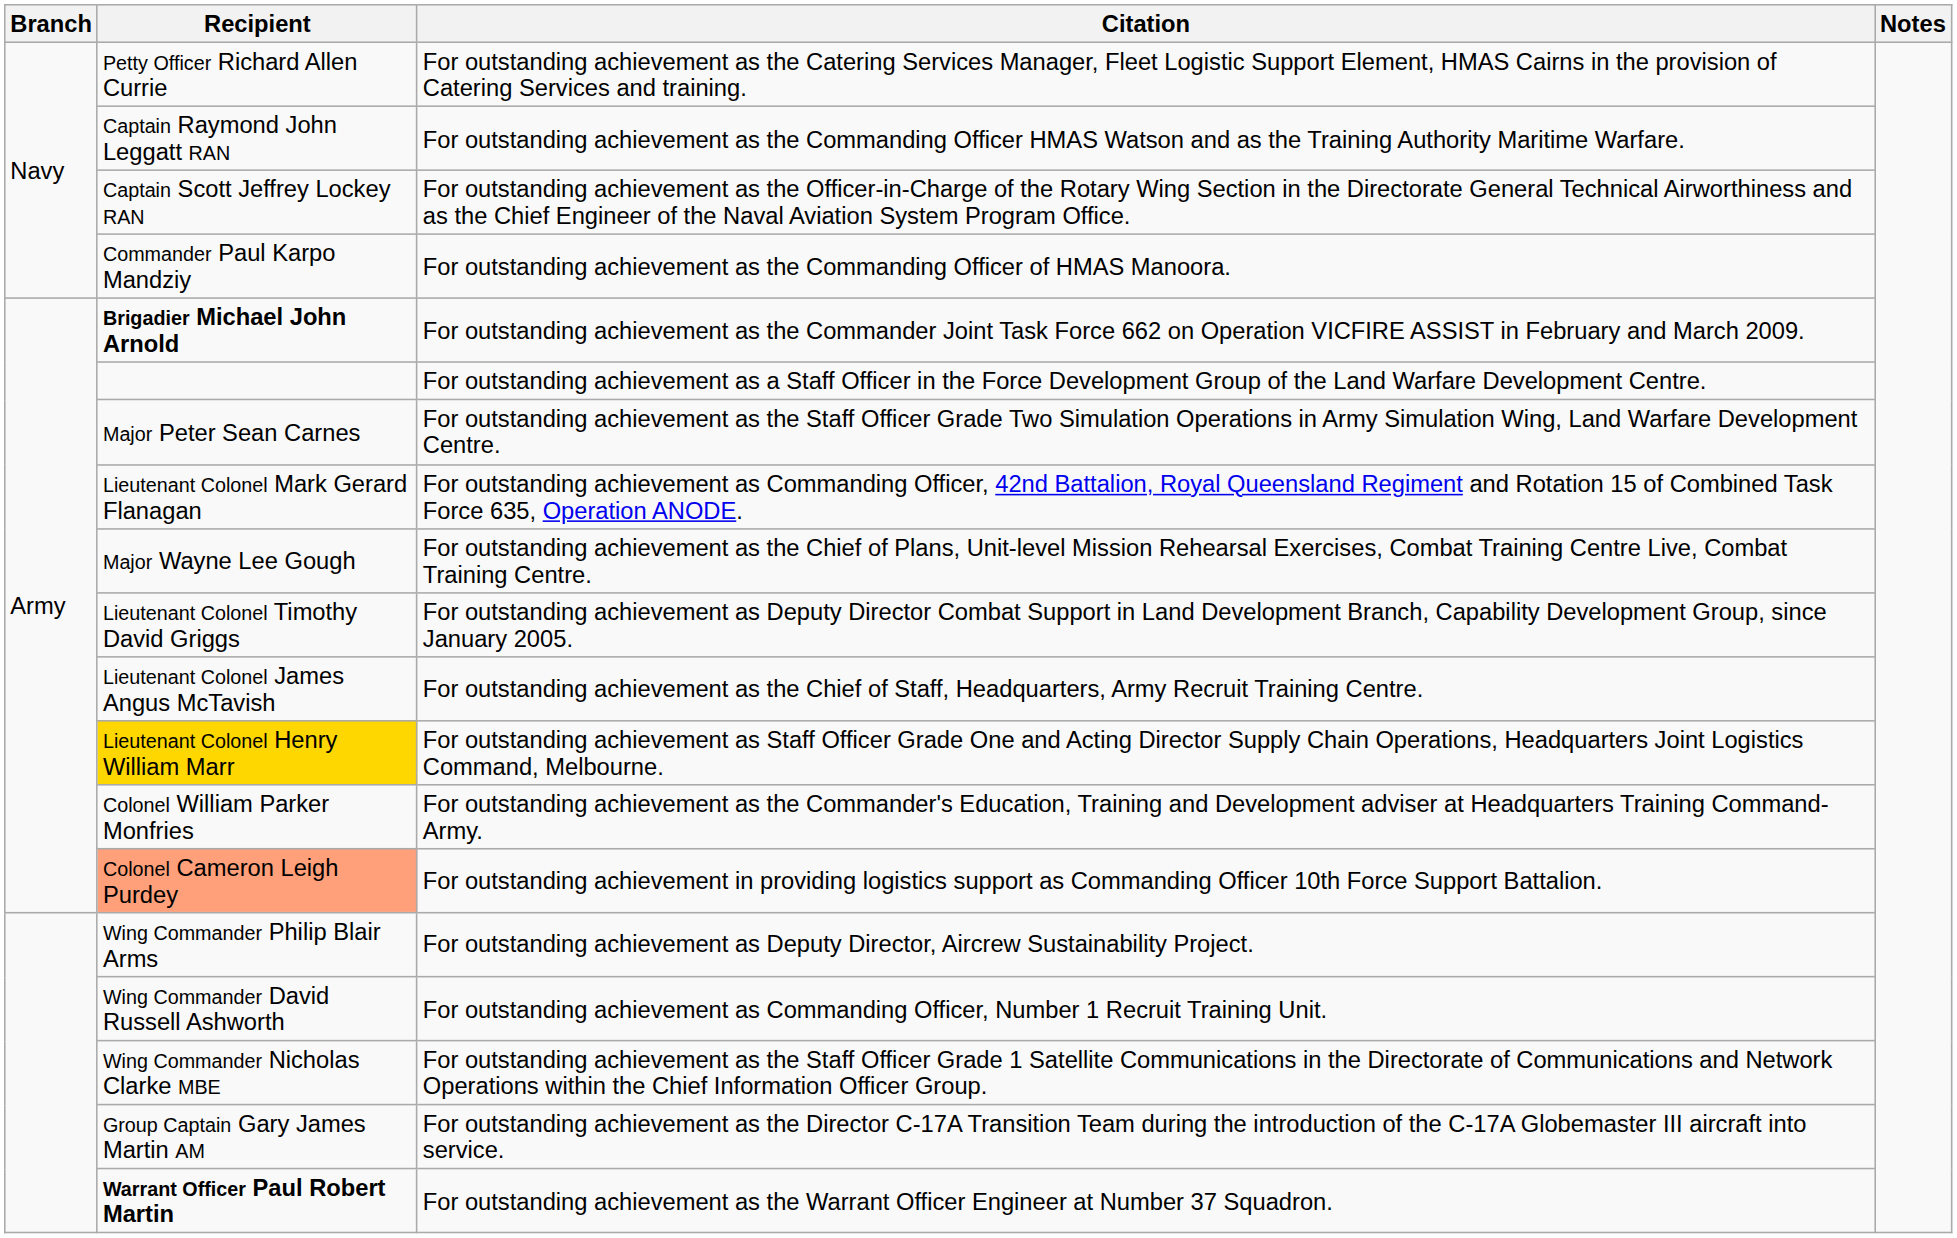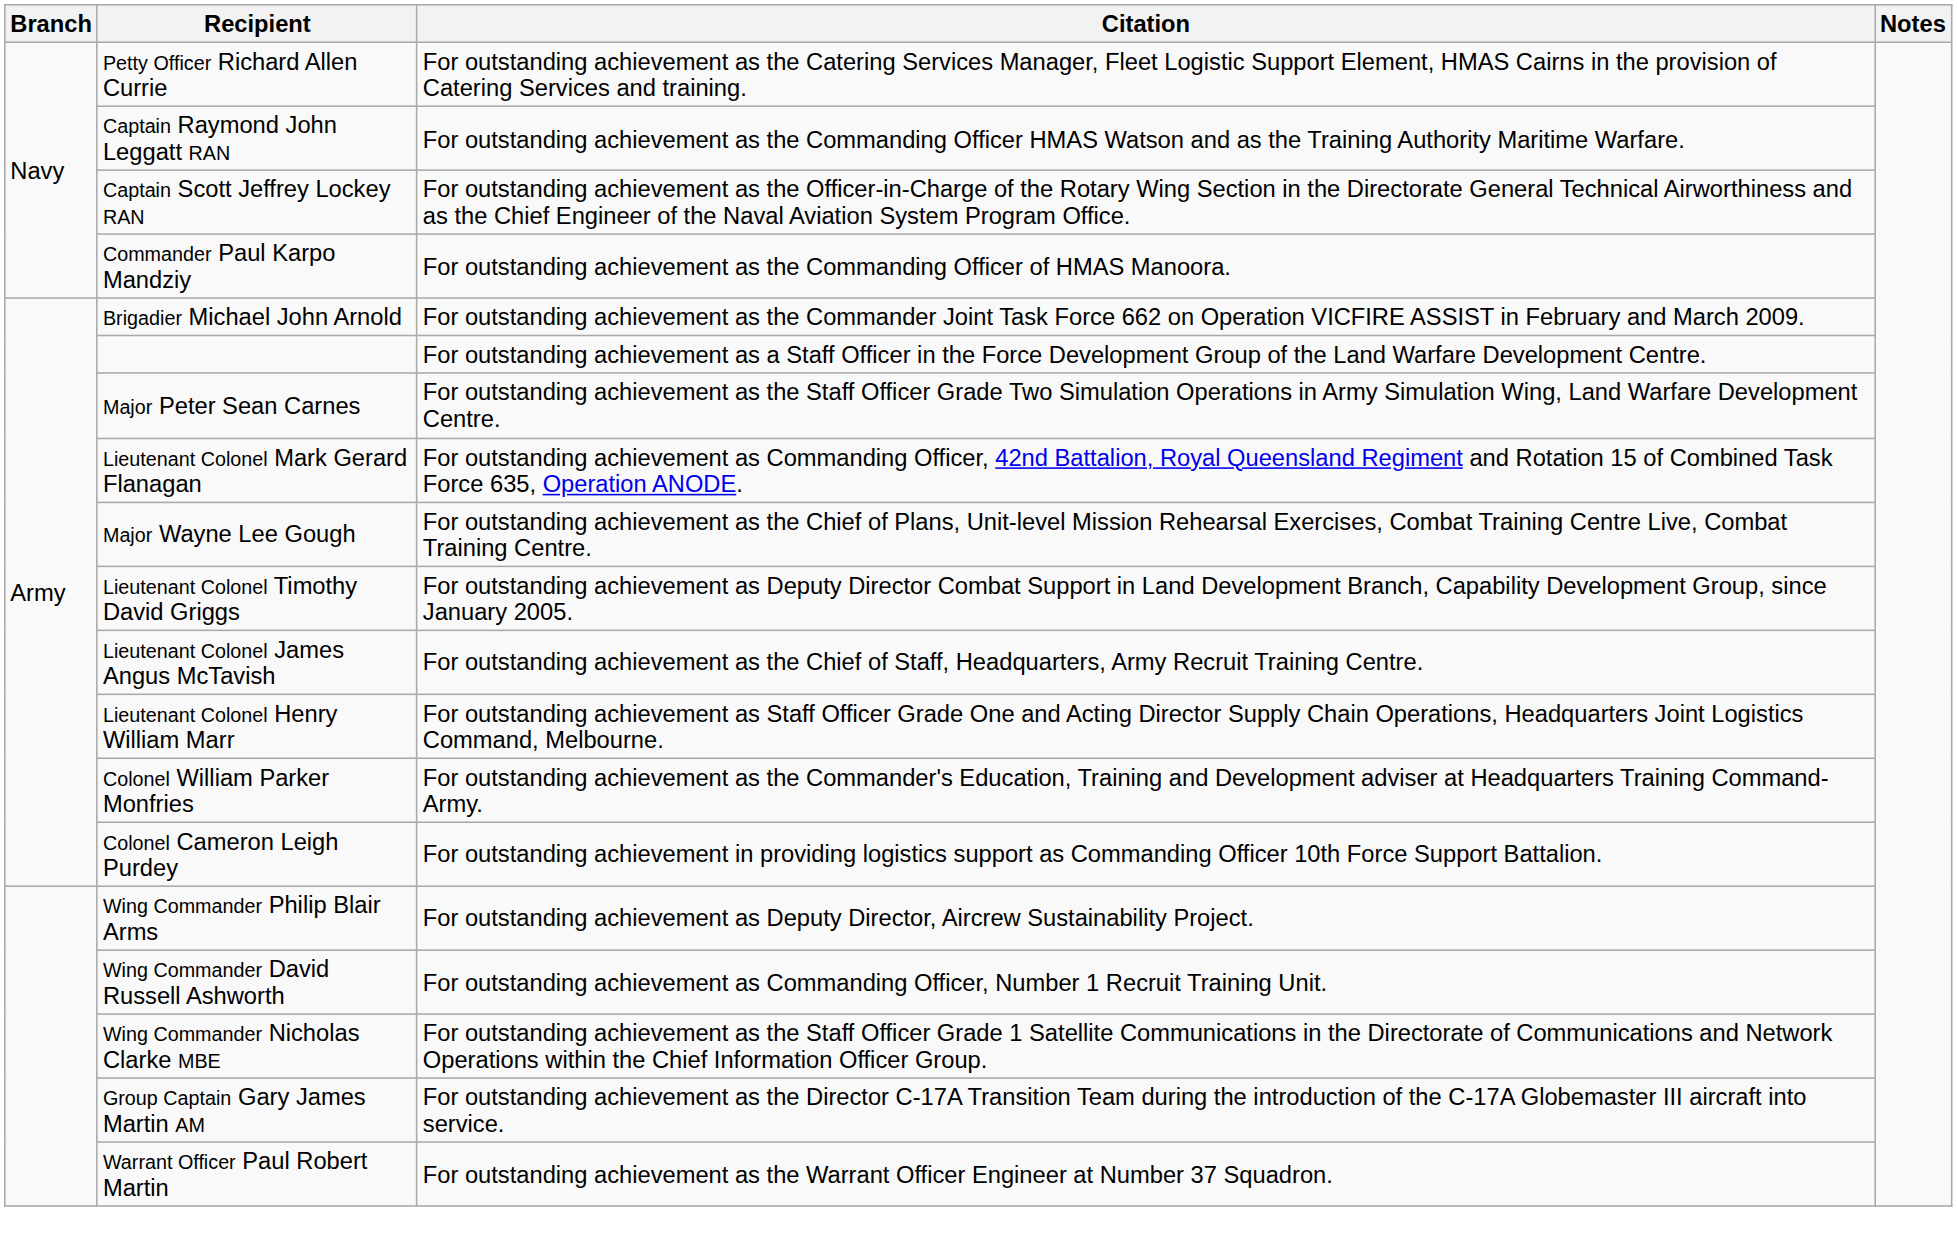Brigadier Michael John Arnold | Recipient: bold -> normal
Lieutenant Colonel Henry William Marr | Recipient: gold background -> no background
Colonel Cameron Leigh Purdey | Recipient: lightsalmon background -> no background
Warrant Officer Paul Robert Martin | Recipient: bold -> normal
